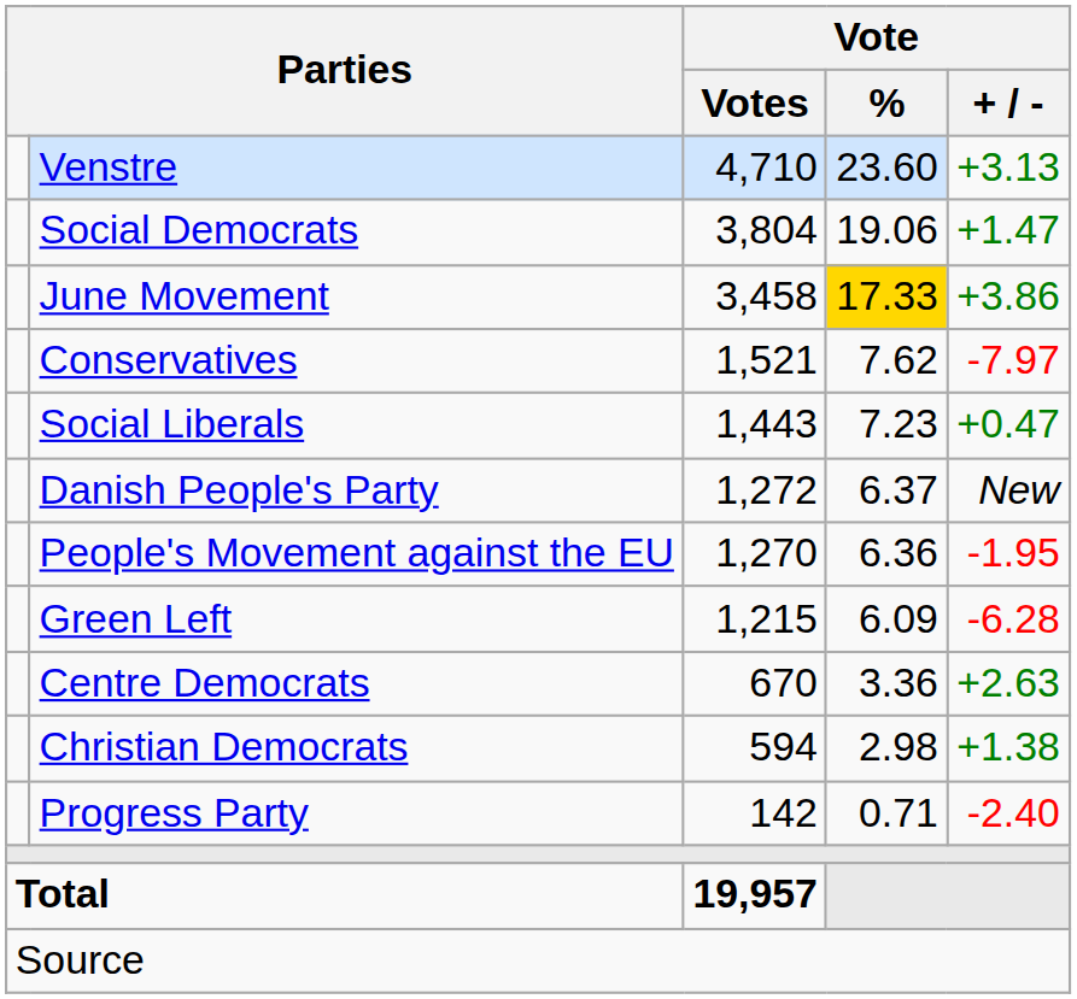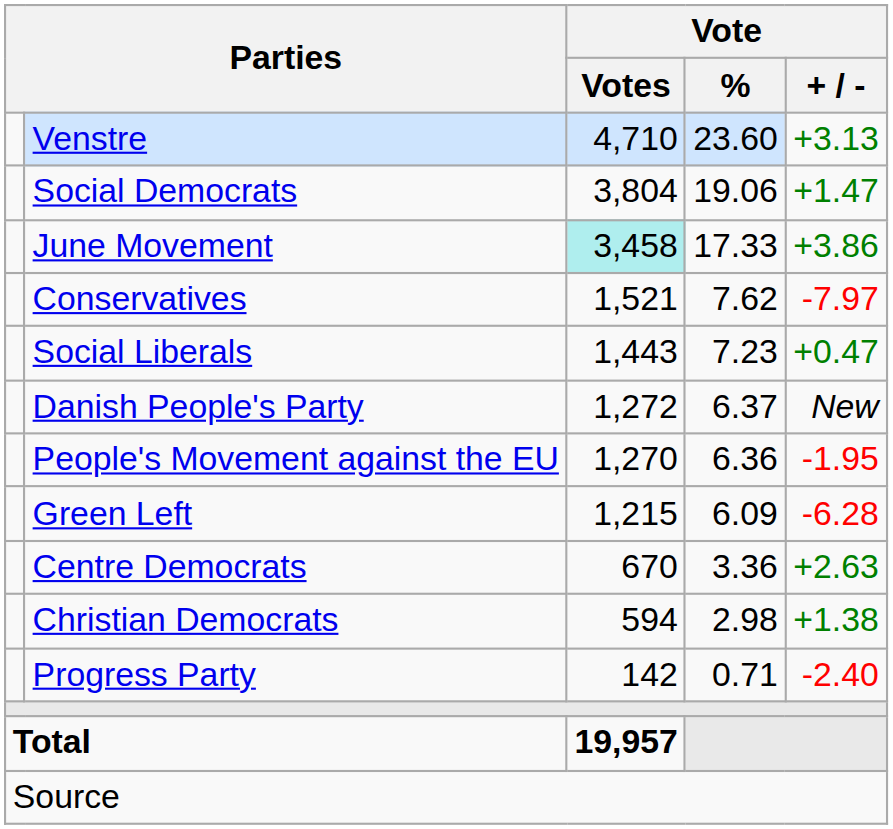June Movement | Vote / Votes: no background -> paleturquoise background
June Movement | Vote / %: gold background -> no background
